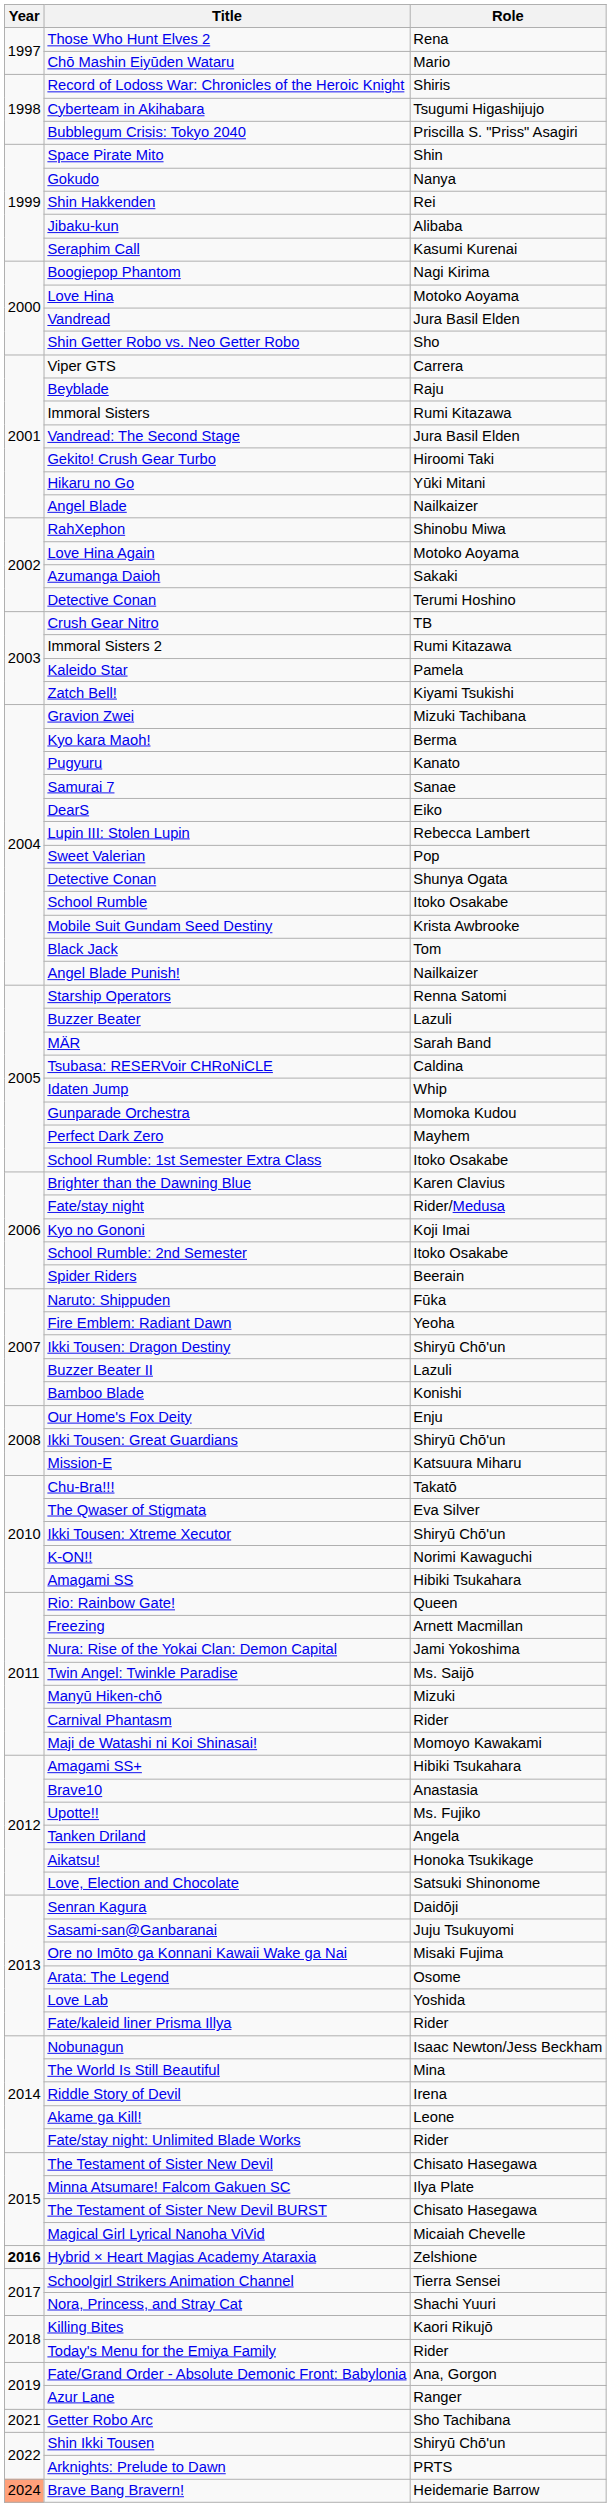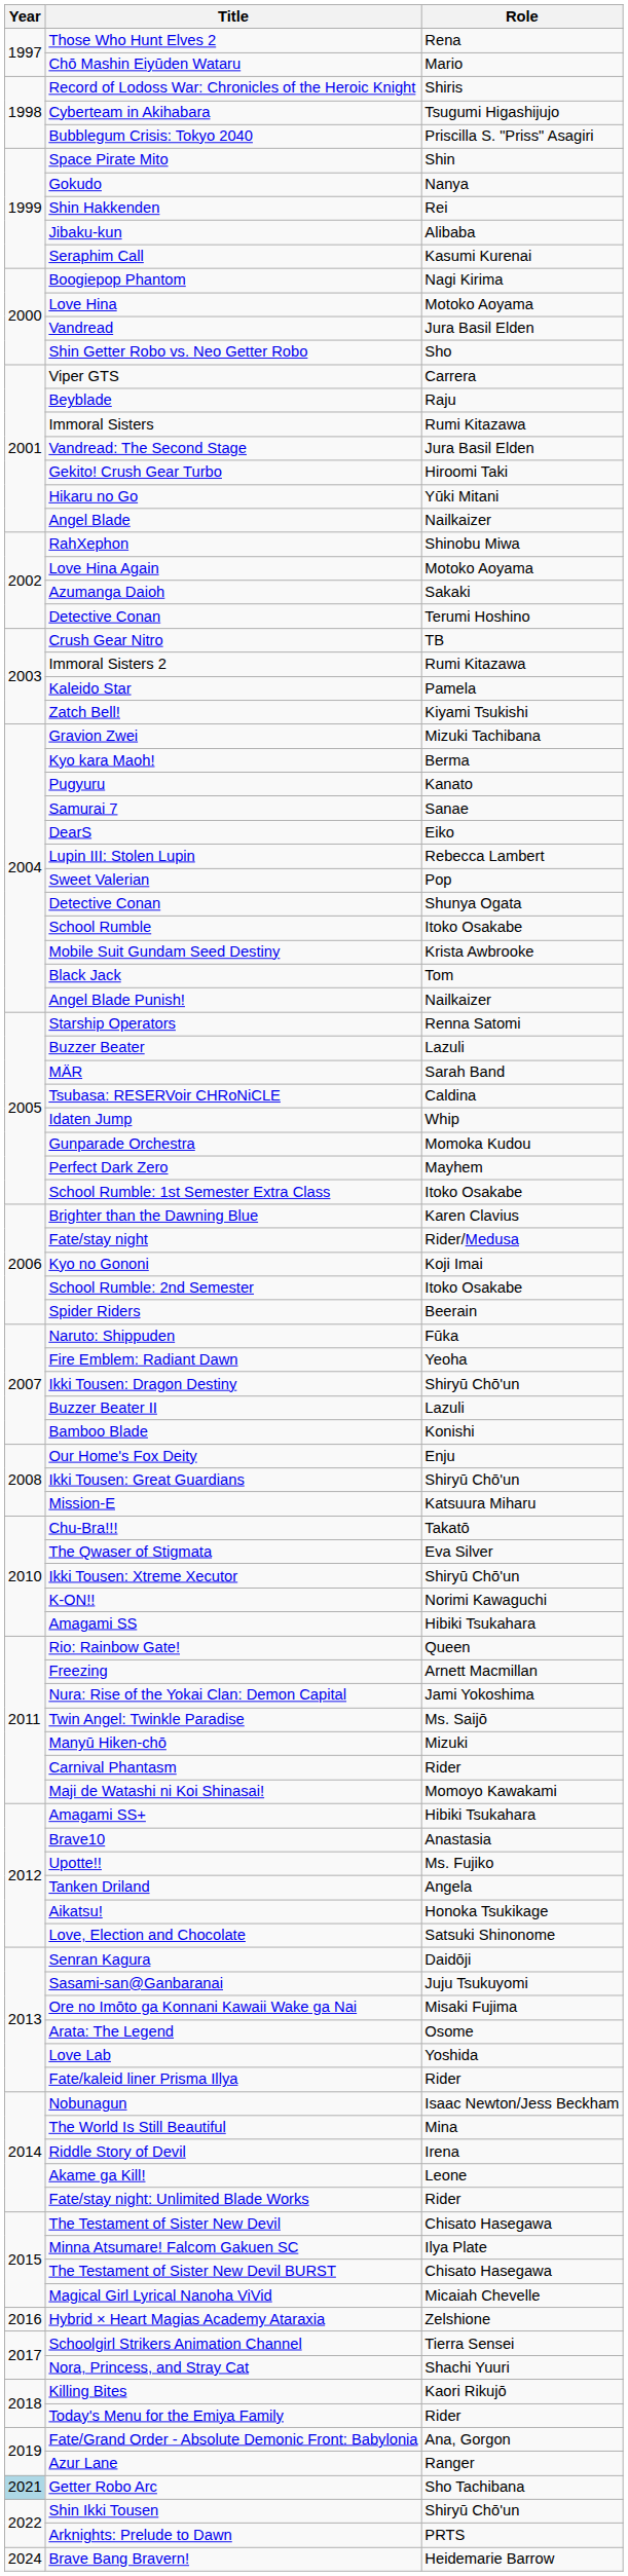Hybrid × Heart Magias Academy Ataraxia | Year: bold -> normal
Getter Robo Arc | Year: no background -> lightblue background
Brave Bang Bravern! | Year: lightsalmon background -> no background
